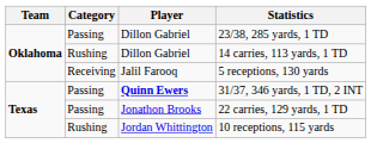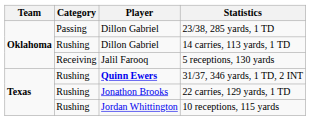31/37, 346 yards, 1 TD, 2 INT | Category: Passing -> Rushing
22 carries, 129 yards, 1 TD | Category: Passing -> Rushing
